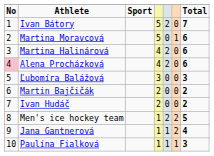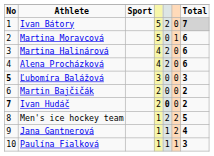Ivan Bátory | Total: no background -> lightgrey background
Alena Procházková | No: pink background -> no background
Ľubomíra Balážová | No: normal -> bold
Ivan Hudáč | No: normal -> bold
Ivan Hudáč | column 5: normal -> bold
